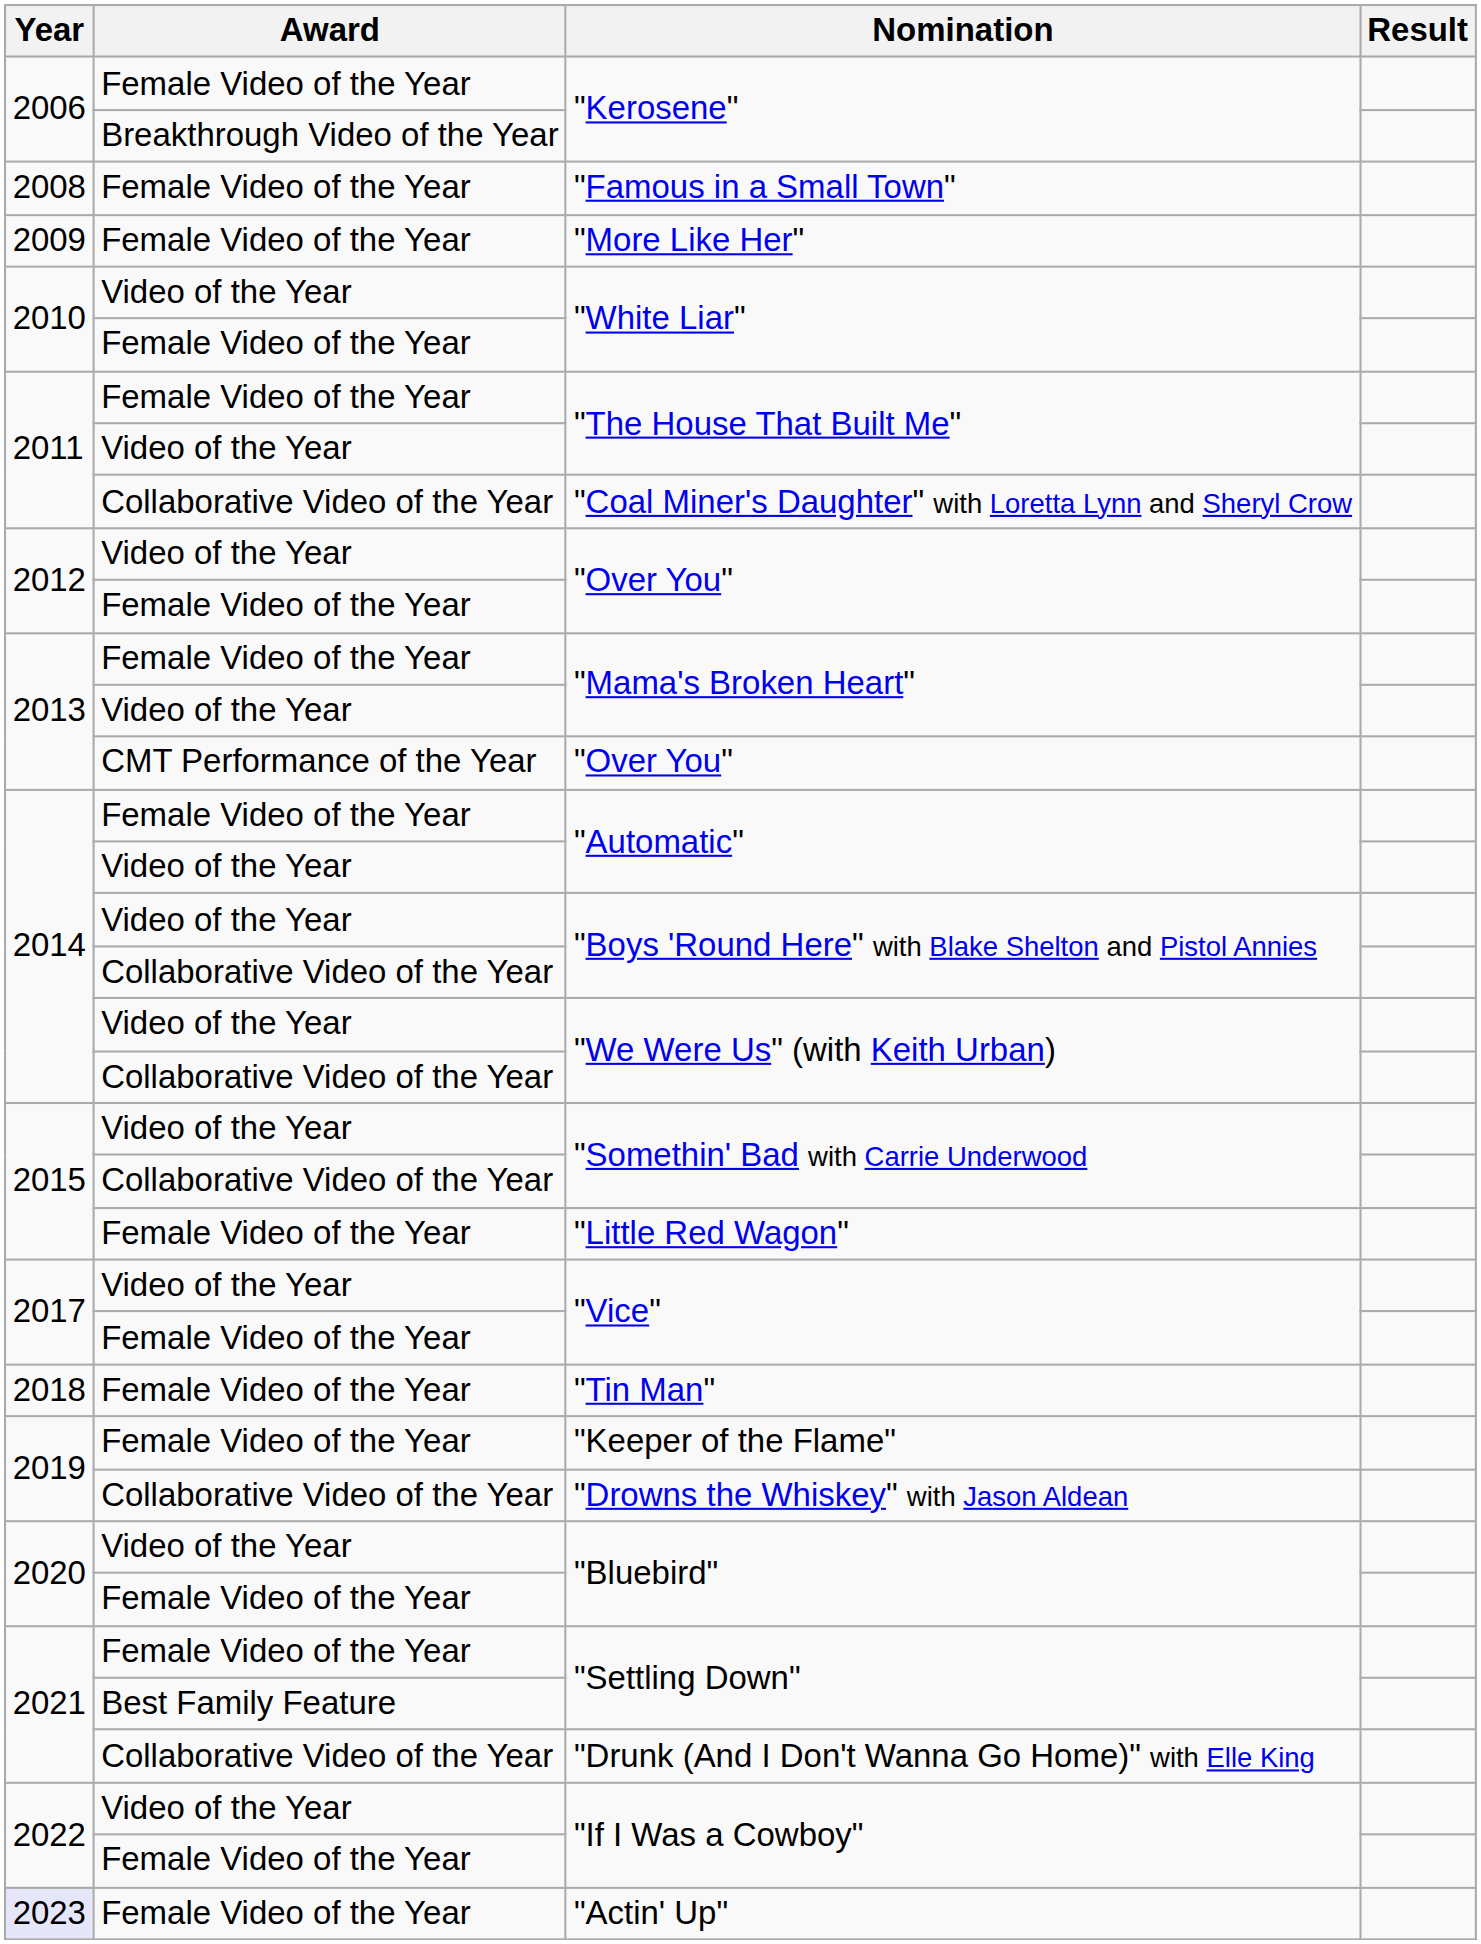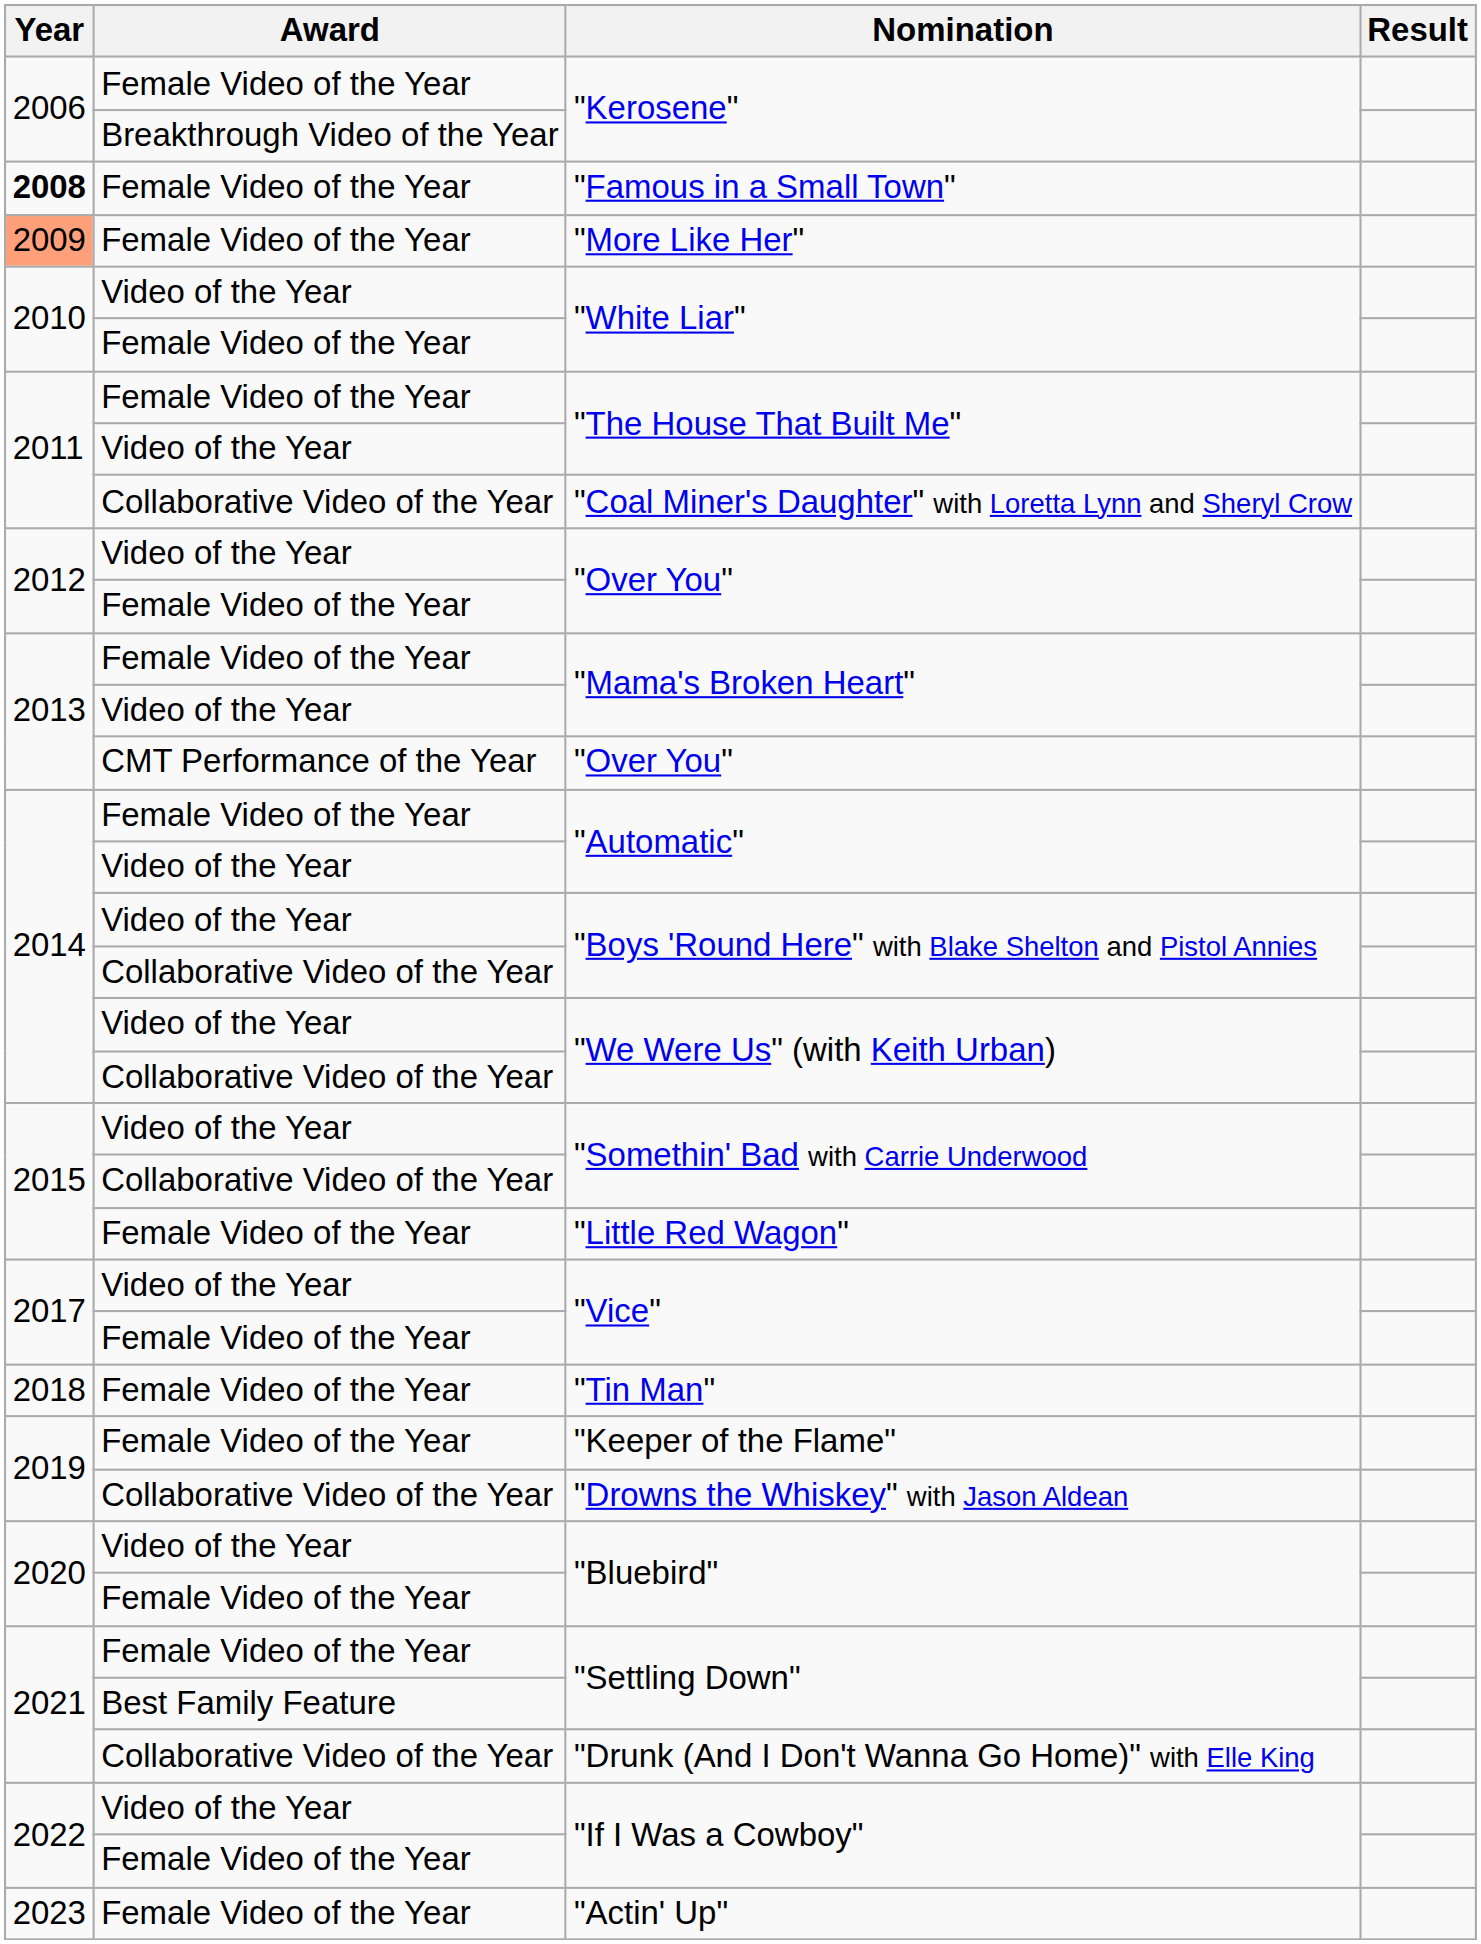"Famous in a Small Town" | Year: normal -> bold
"More Like Her" | Year: no background -> lightsalmon background
"Actin' Up" | Year: lavender background -> no background
